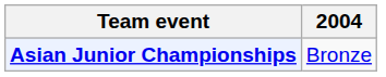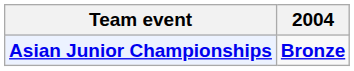Asian Junior Championships | 2004: normal -> bold
